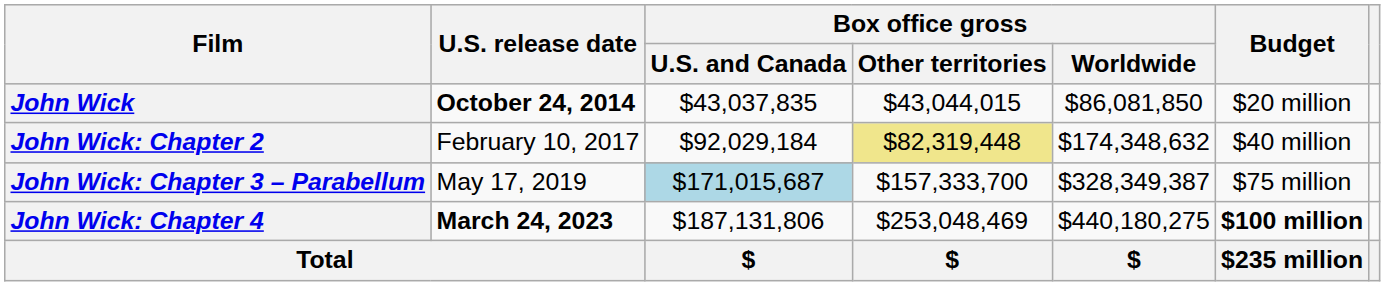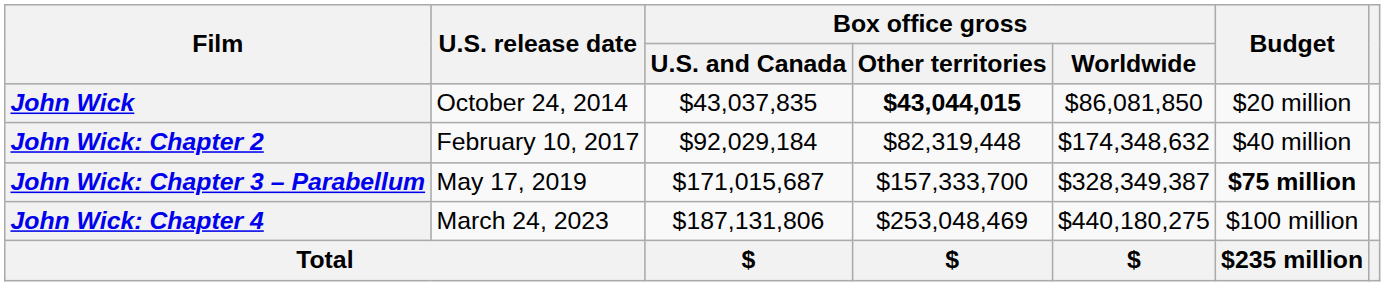John Wick | U.S. release date: bold -> normal
John Wick | Box office gross / Other territories: normal -> bold
John Wick: Chapter 2 | Box office gross / Other territories: khaki background -> no background
John Wick: Chapter 3 – Parabellum | Box office gross / U.S. and Canada: lightblue background -> no background
John Wick: Chapter 3 – Parabellum | Budget: normal -> bold
John Wick: Chapter 4 | U.S. release date: bold -> normal
John Wick: Chapter 4 | Budget: bold -> normal
